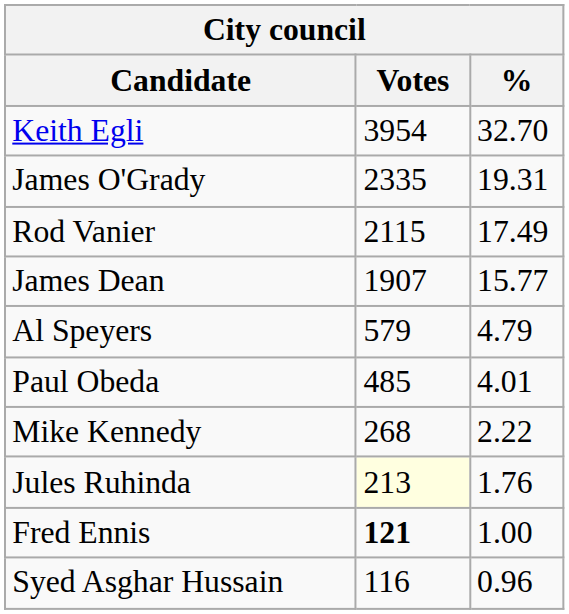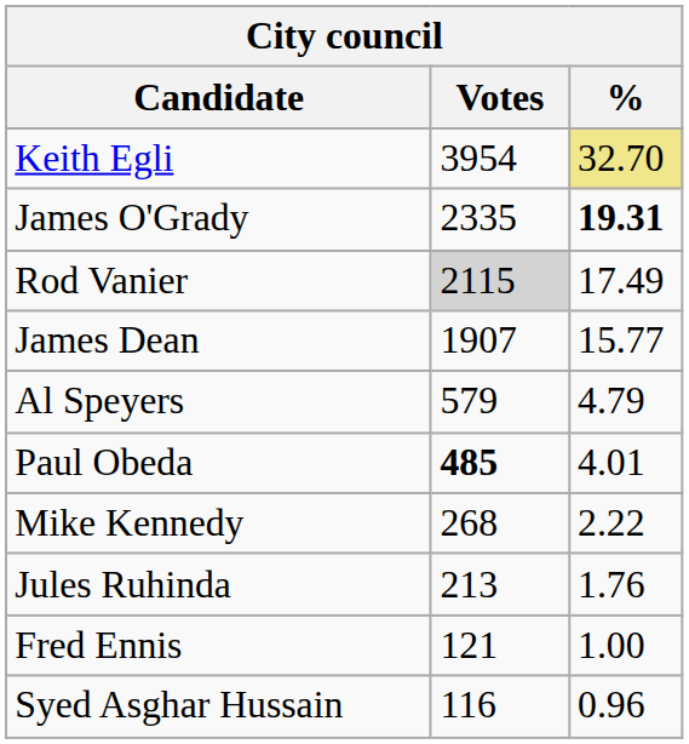Keith Egli | %: no background -> khaki background
James O'Grady | %: normal -> bold
Rod Vanier | Votes: no background -> lightgrey background
Paul Obeda | Votes: normal -> bold
Jules Ruhinda | Votes: lightyellow background -> no background
Fred Ennis | Votes: bold -> normal
